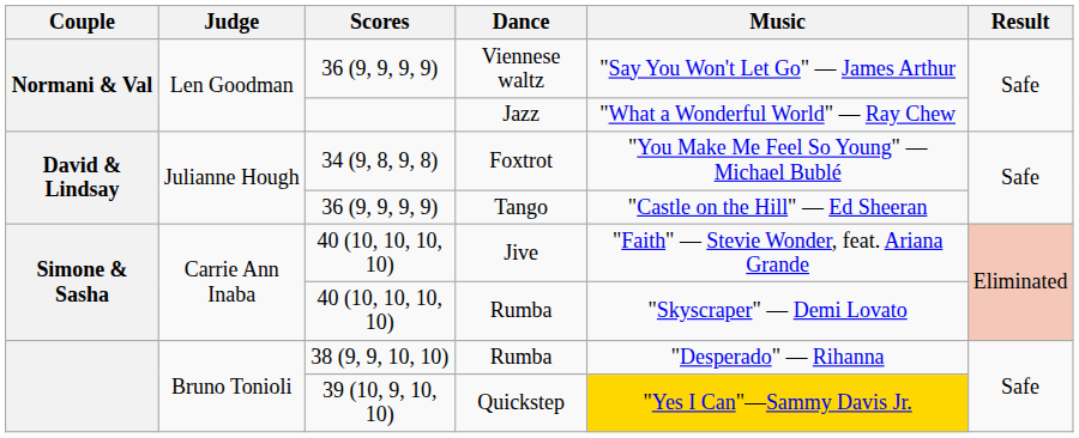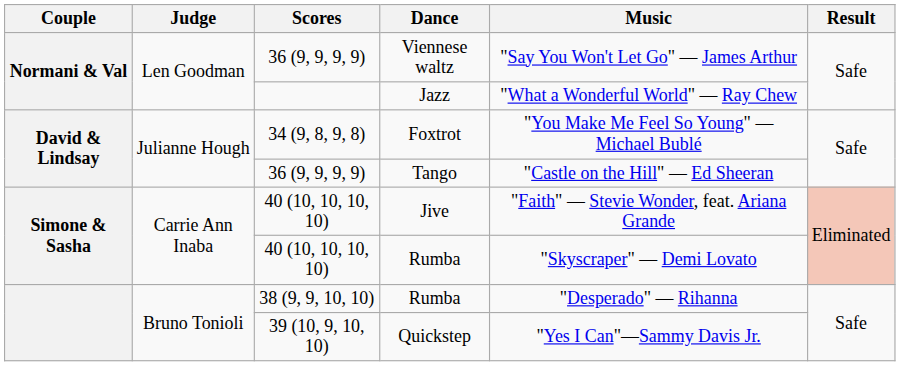Quickstep | Music: gold background -> no background
